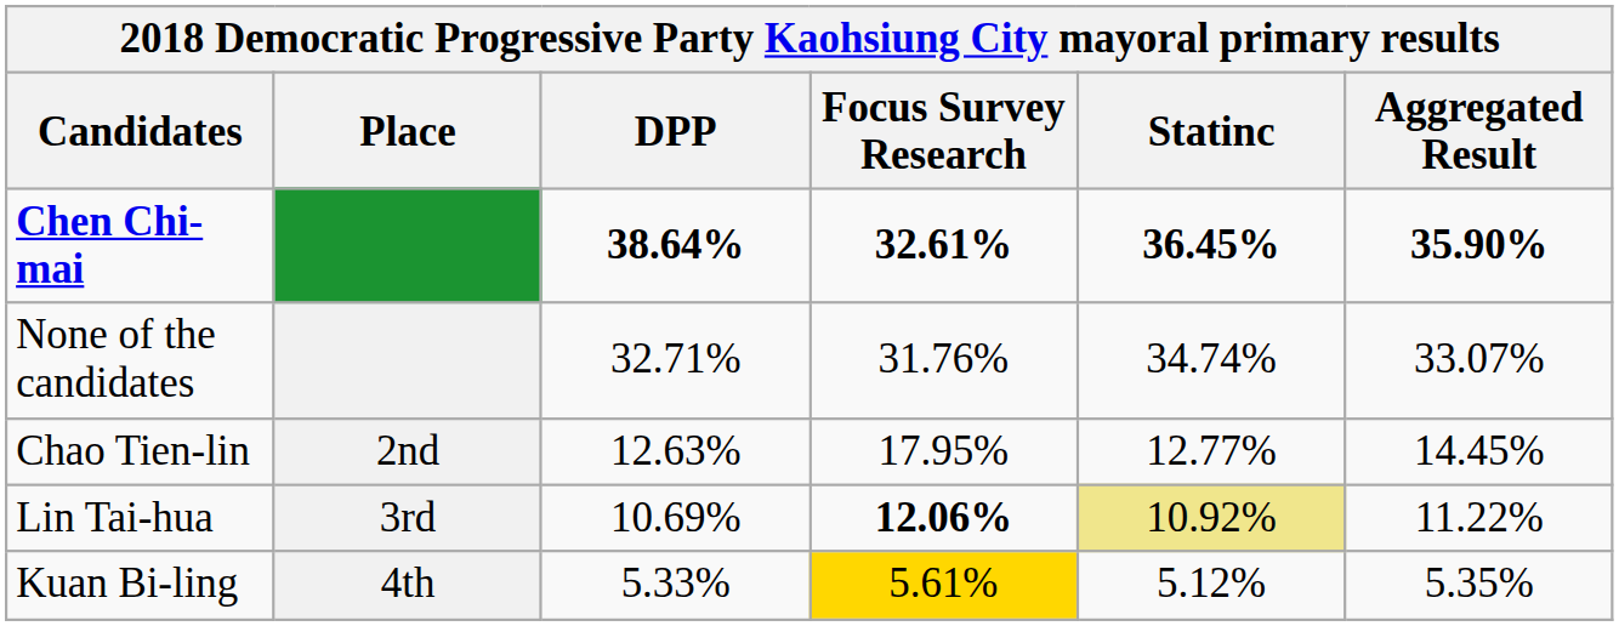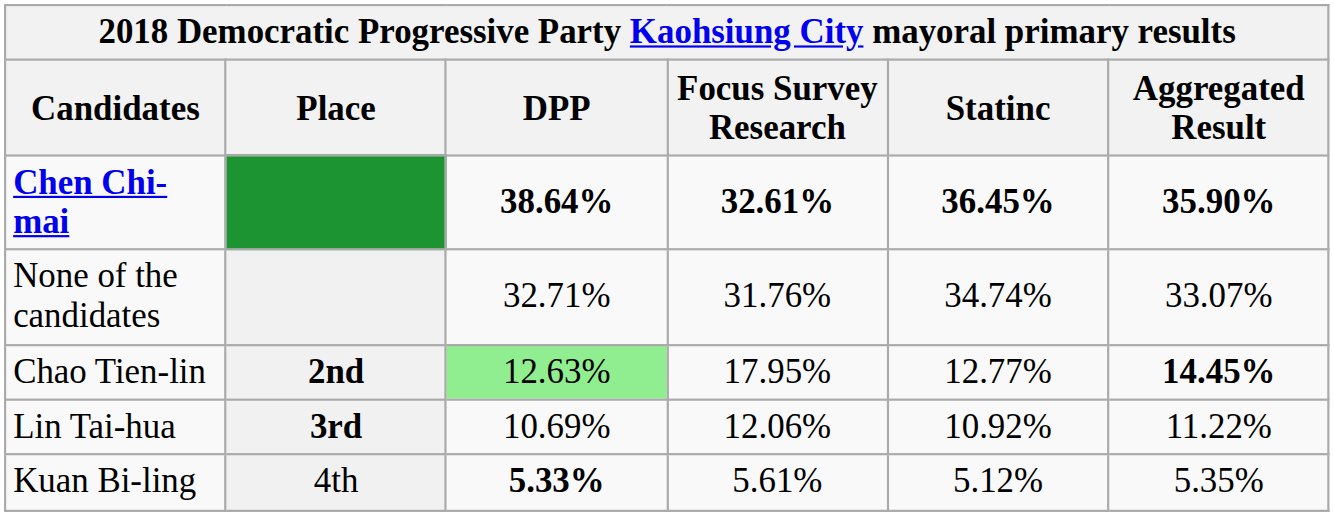Chao Tien-lin | Place: normal -> bold
Chao Tien-lin | DPP: no background -> lightgreen background
Chao Tien-lin | Aggregated Result: normal -> bold
Lin Tai-hua | Place: normal -> bold
Lin Tai-hua | Focus Survey Research: bold -> normal
Lin Tai-hua | Statinc: khaki background -> no background
Kuan Bi-ling | DPP: normal -> bold
Kuan Bi-ling | Focus Survey Research: gold background -> no background
